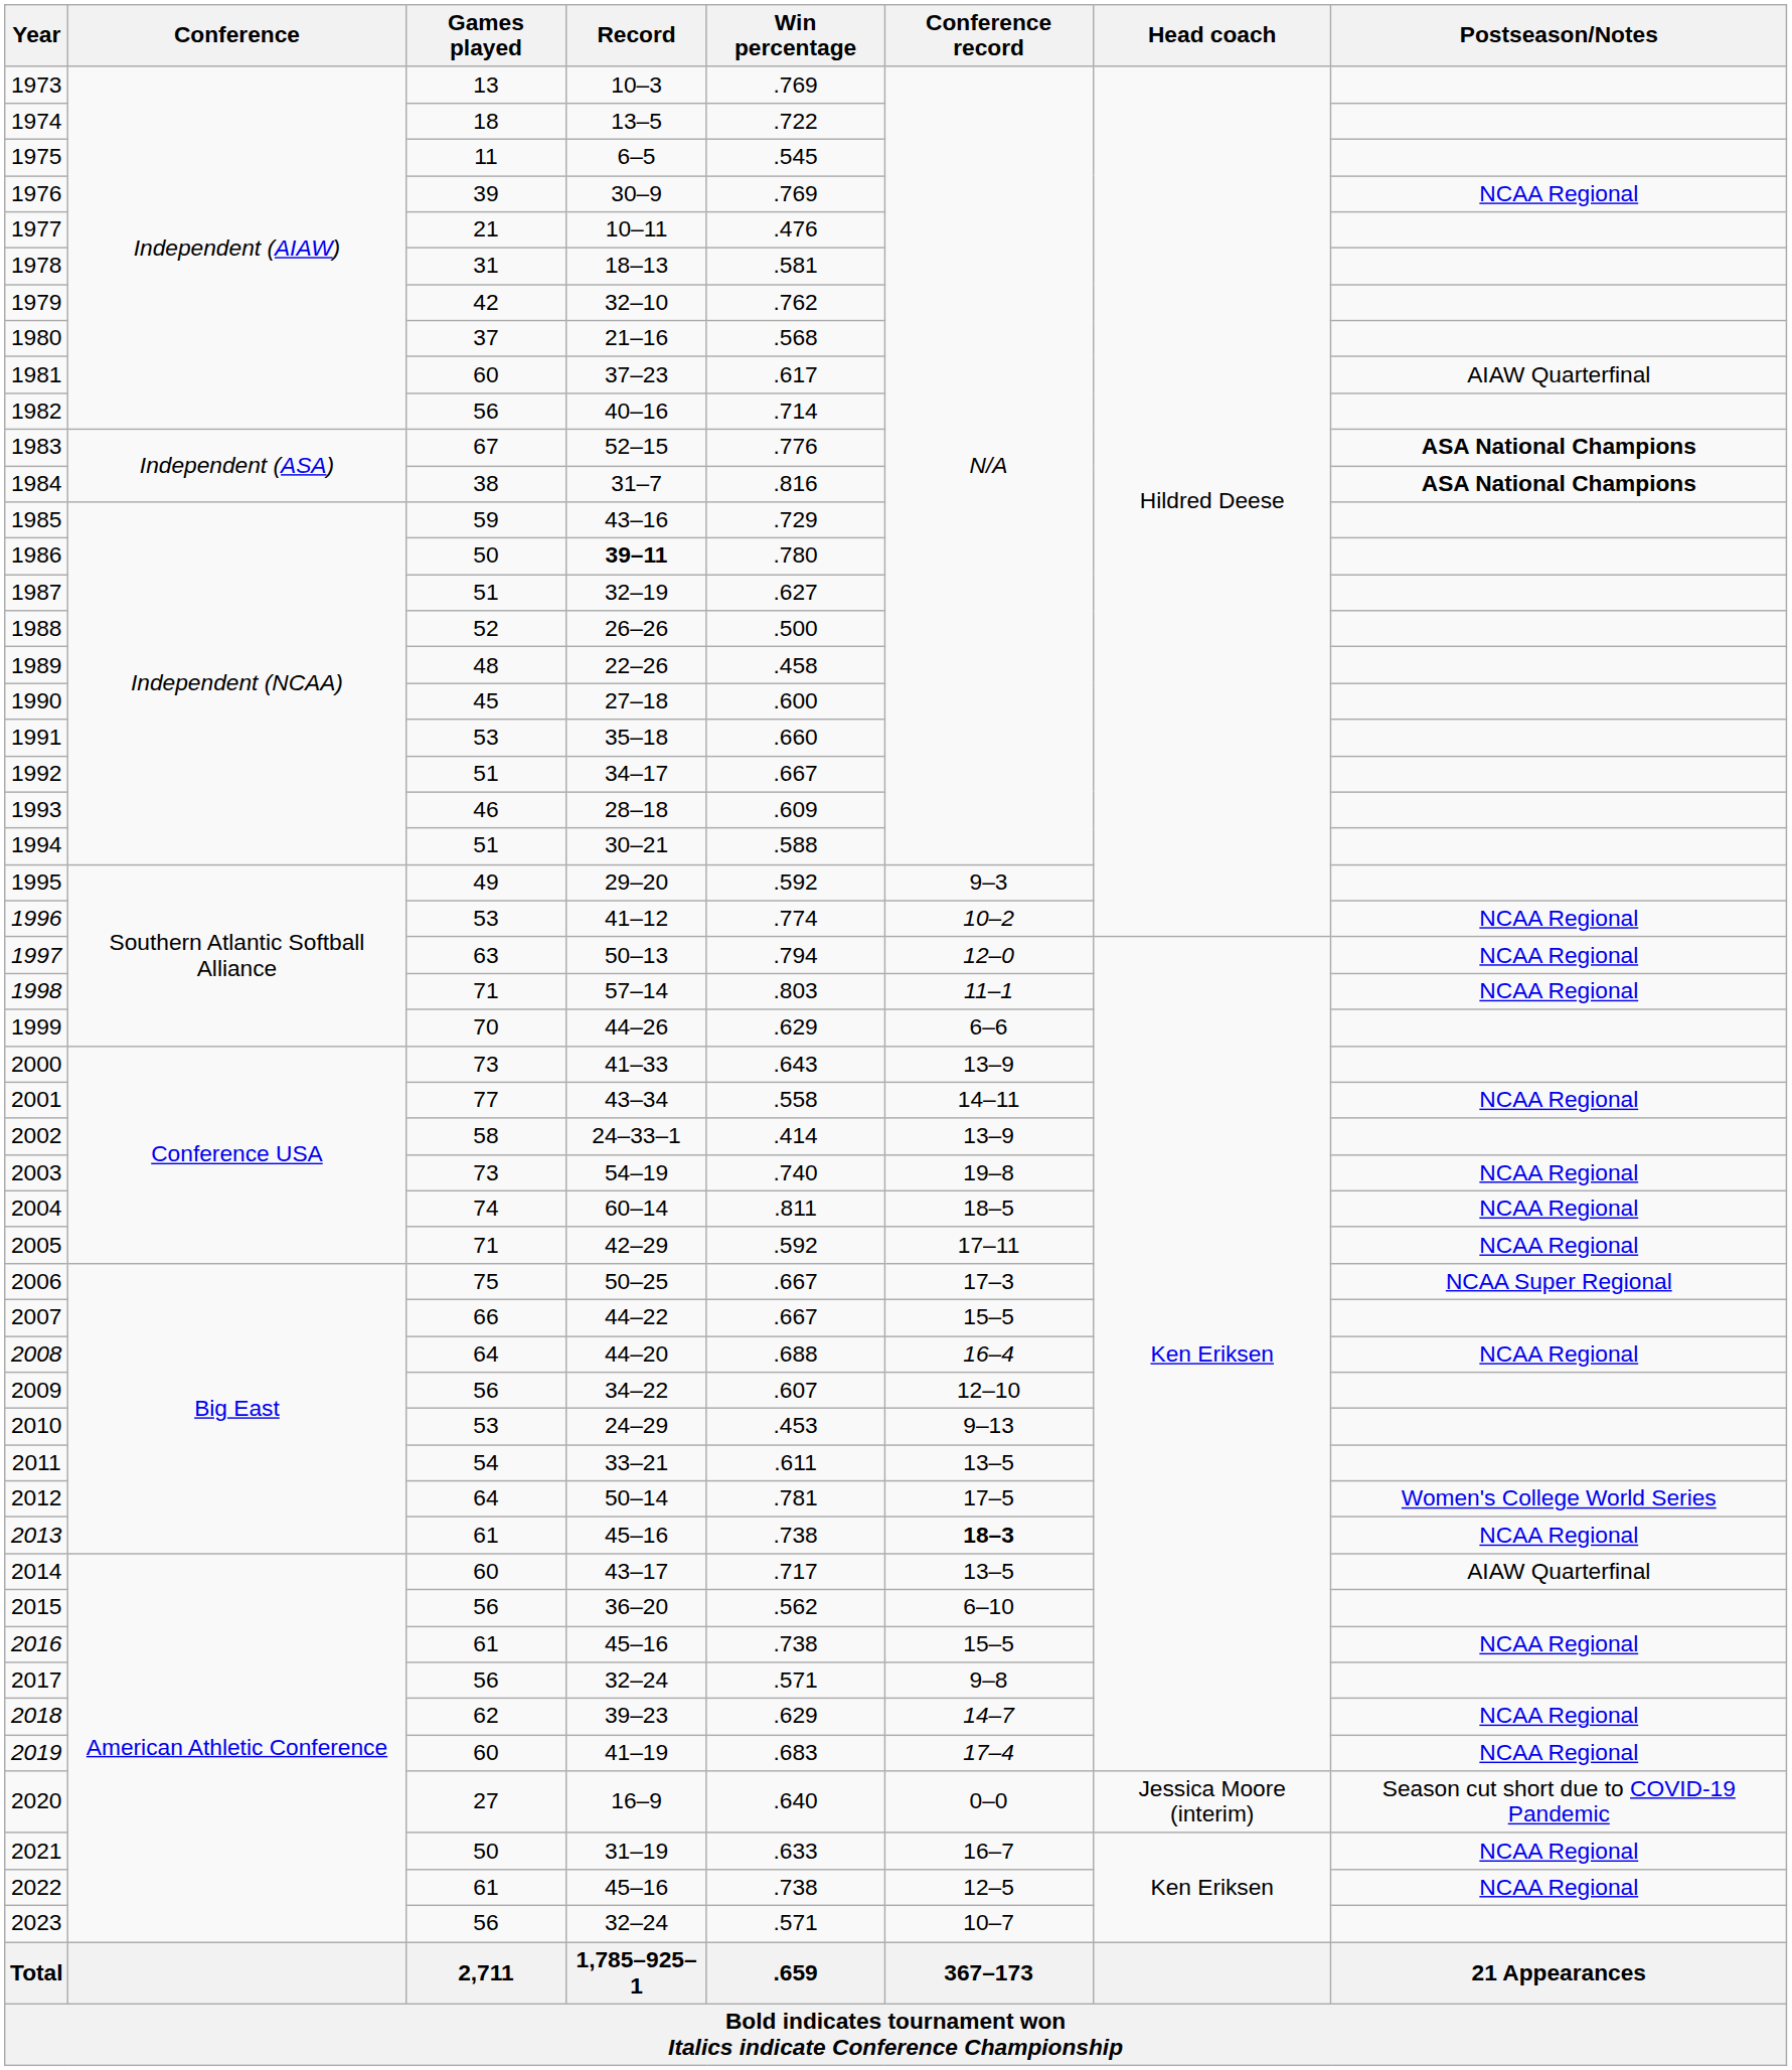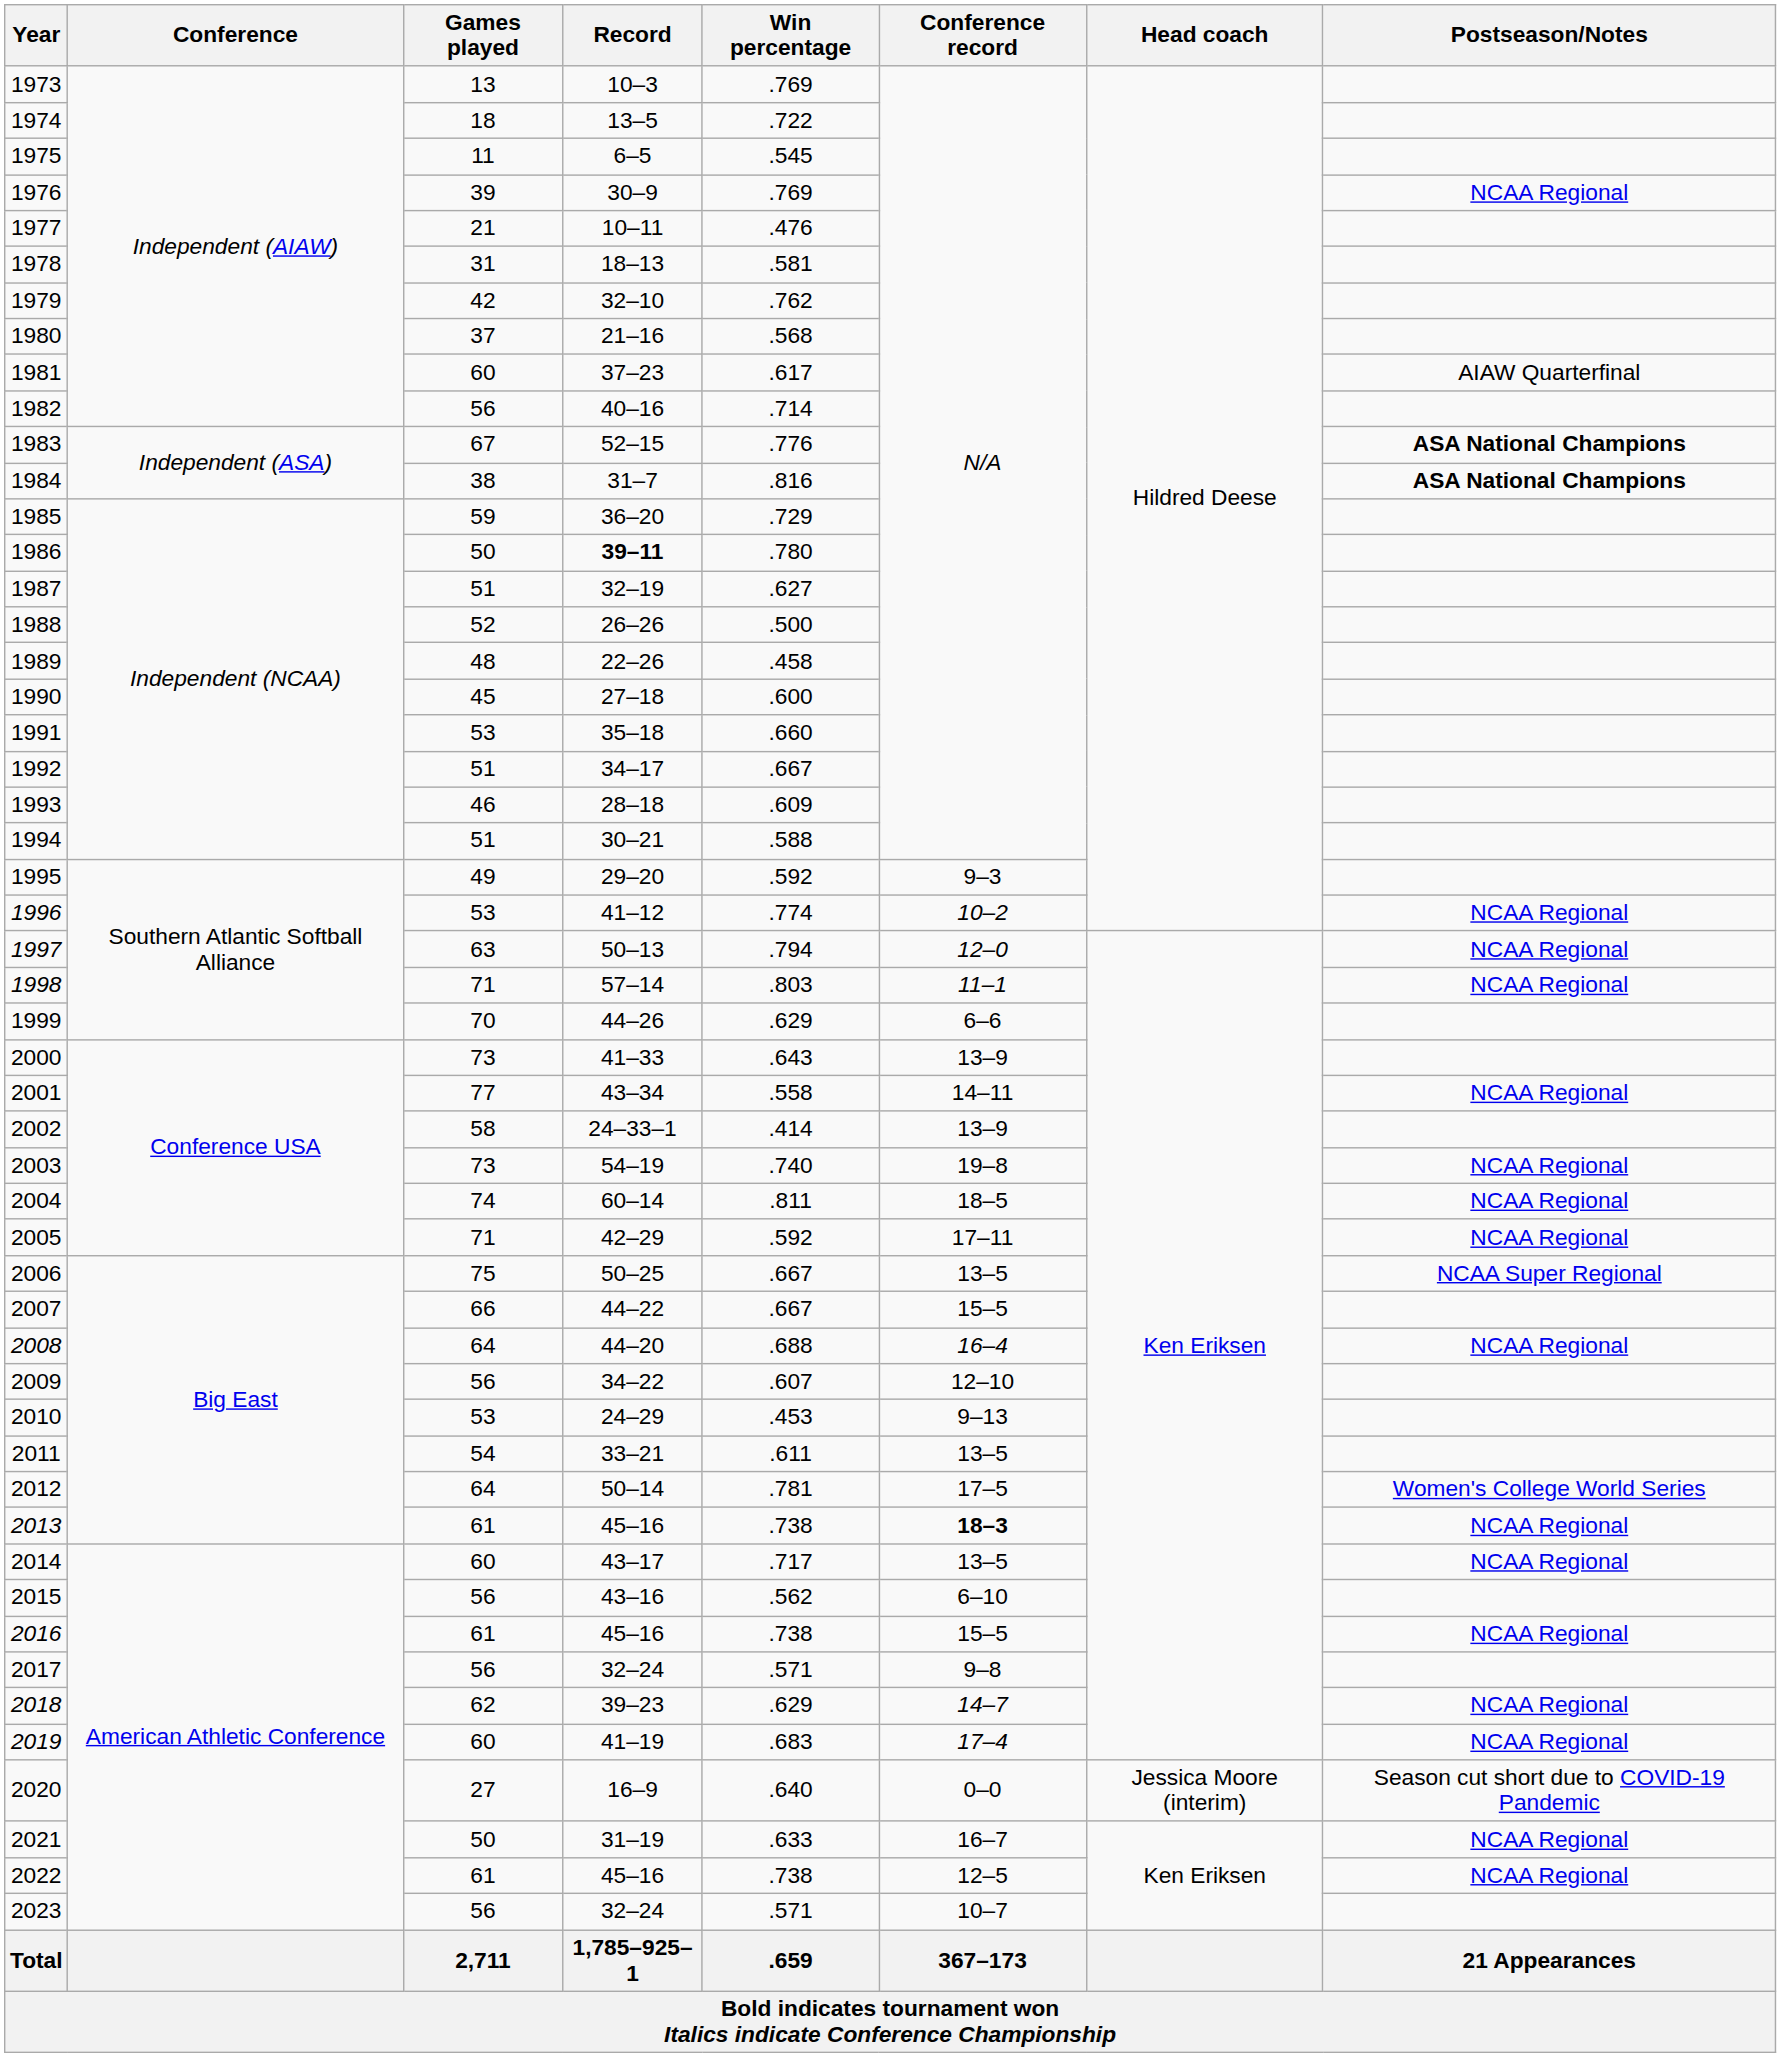1985 | Record: 43–16 -> 36–20
2006 | Conference record: 17–3 -> 13–5
2014 | Postseason/Notes: AIAW Quarterfinal -> NCAA Regional
2015 | Record: 36–20 -> 43–16
